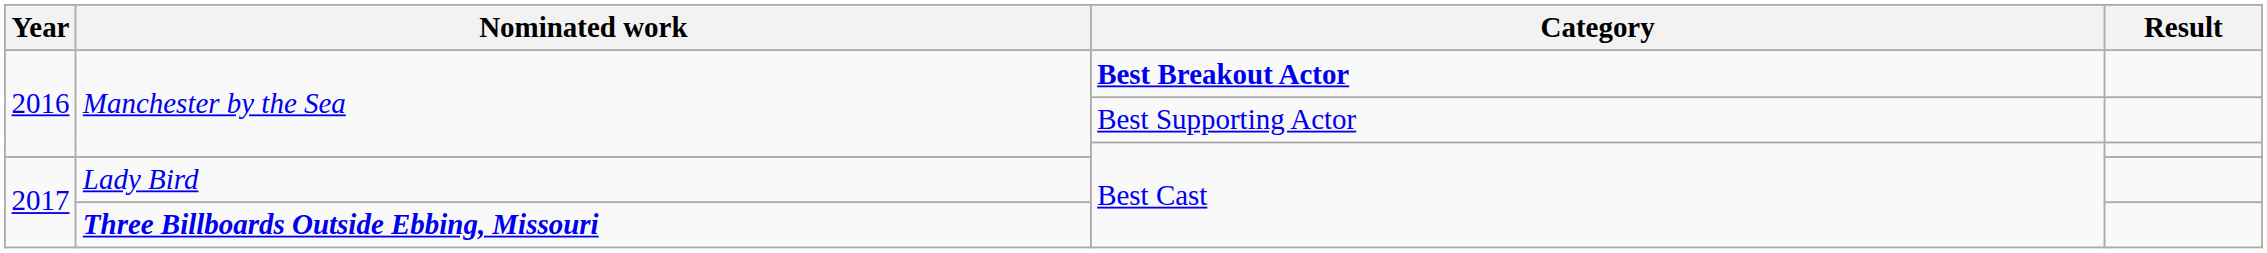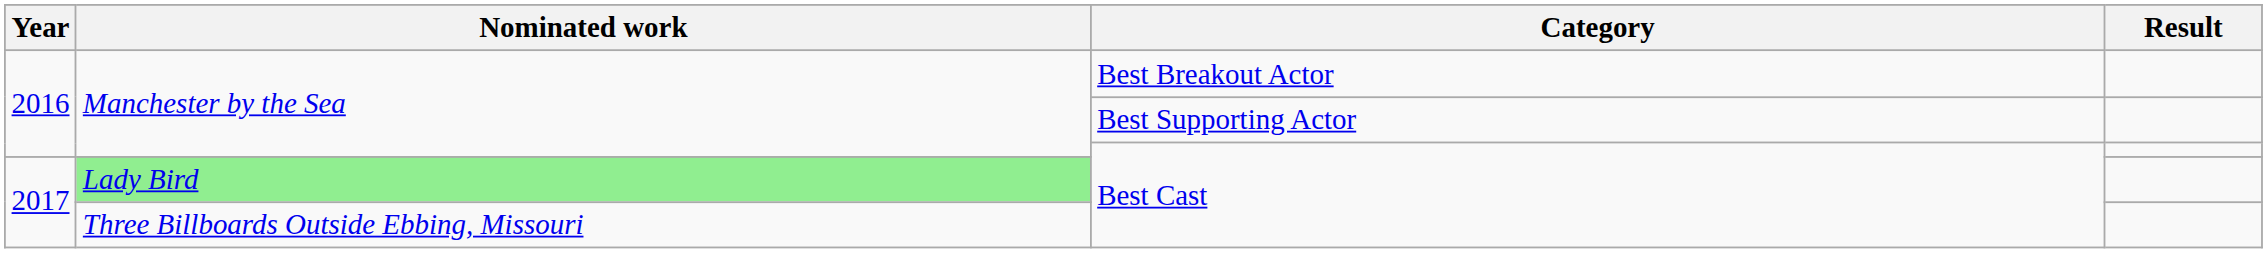Manchester by the Sea / Best Breakout Actor | Category: bold -> normal
Lady Bird | Nominated work: no background -> lightgreen background
Three Billboards Outside Ebbing, Missouri | Nominated work: bold -> normal
